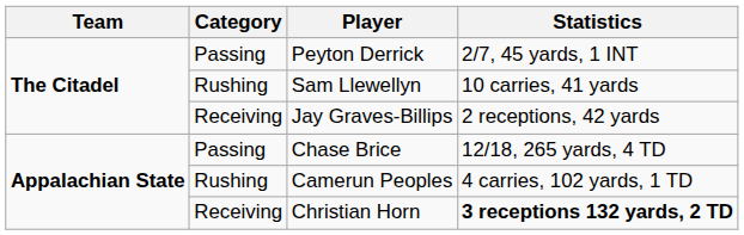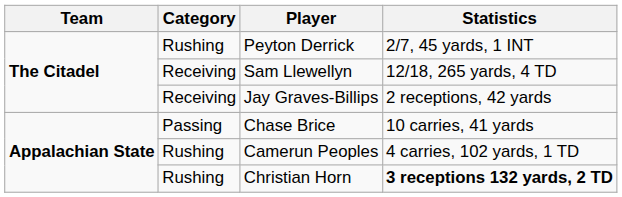Peyton Derrick | Category: Passing -> Rushing
Sam Llewellyn | Category: Rushing -> Receiving
Sam Llewellyn | Statistics: 10 carries, 41 yards -> 12/18, 265 yards, 4 TD
Chase Brice | Statistics: 12/18, 265 yards, 4 TD -> 10 carries, 41 yards
Christian Horn | Category: Receiving -> Rushing
